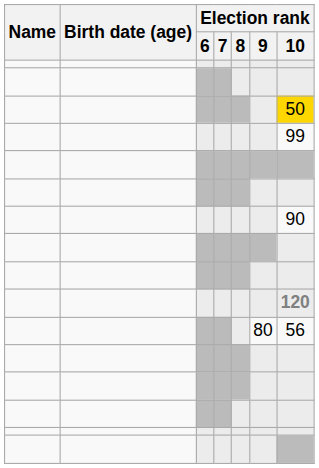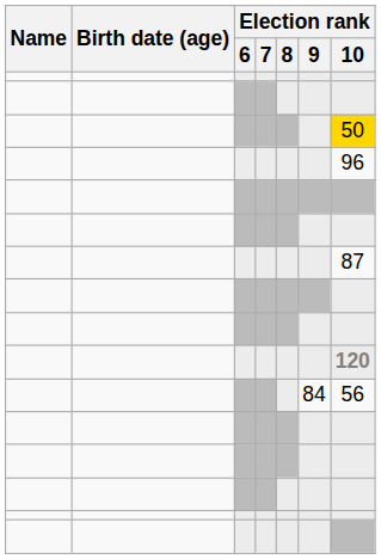row 6 | Election rank / 10: 99 -> 96
row 9 | Election rank / 10: 90 -> 87
row 13 | Election rank / 9: 80 -> 84
